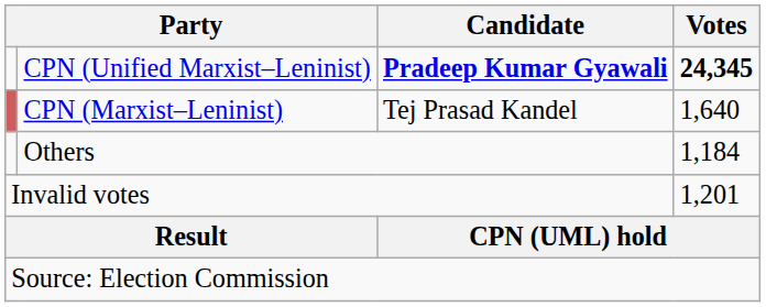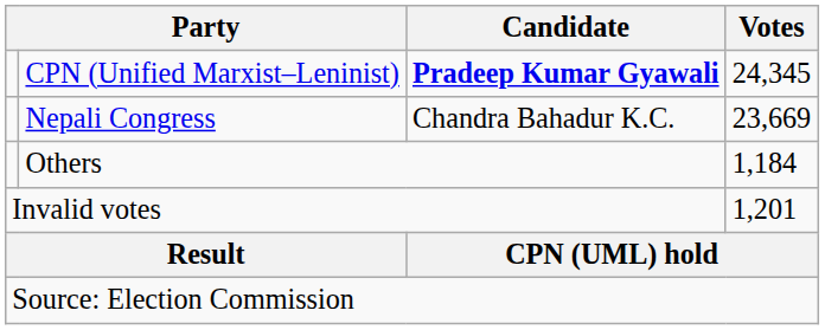CPN (Unified Marxist–Leninist) | Votes: bold -> normal
+ row: Nepali Congress | Chandra Bahadur K.C. | 23,669
- row: CPN (Marxist–Leninist) | Tej Prasad Kandel | 1,640
